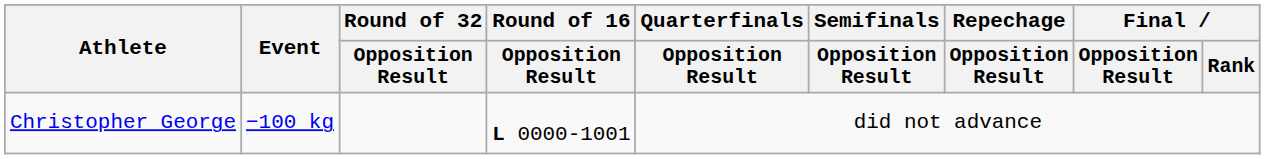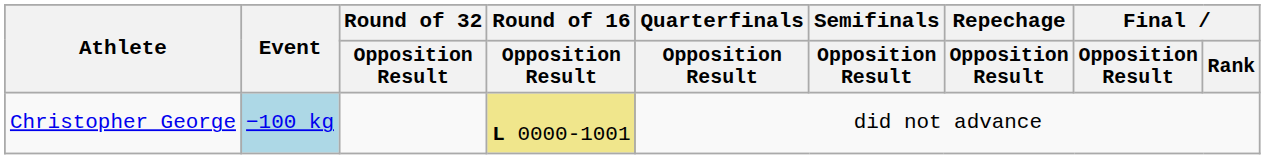Christopher George | Event: no background -> lightblue background
Christopher George | Round of 16 / Opposition Result: no background -> khaki background
